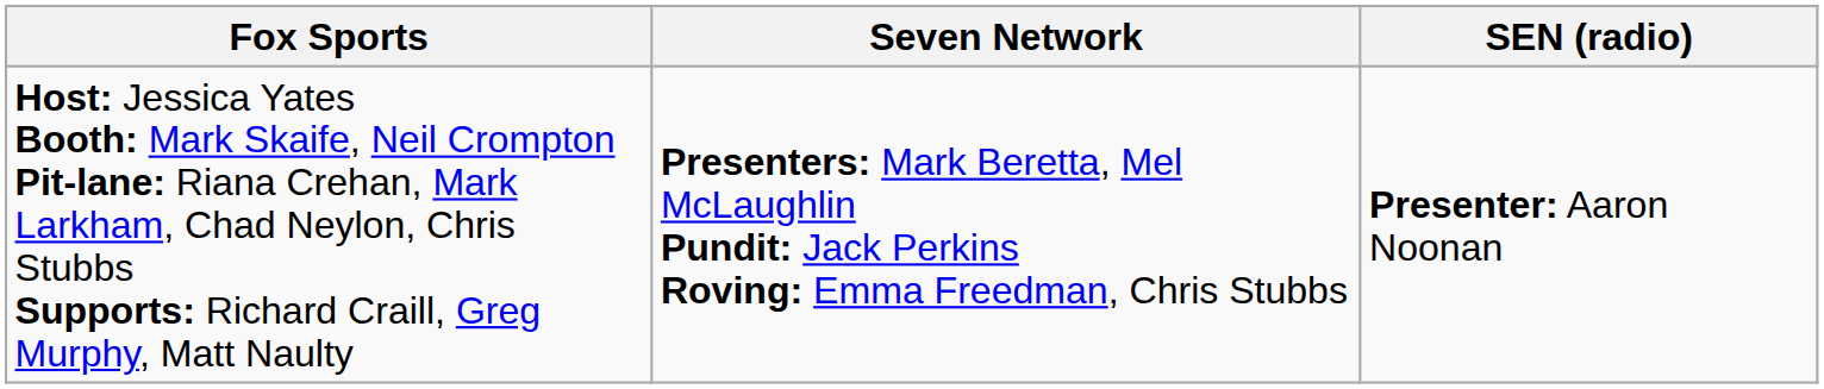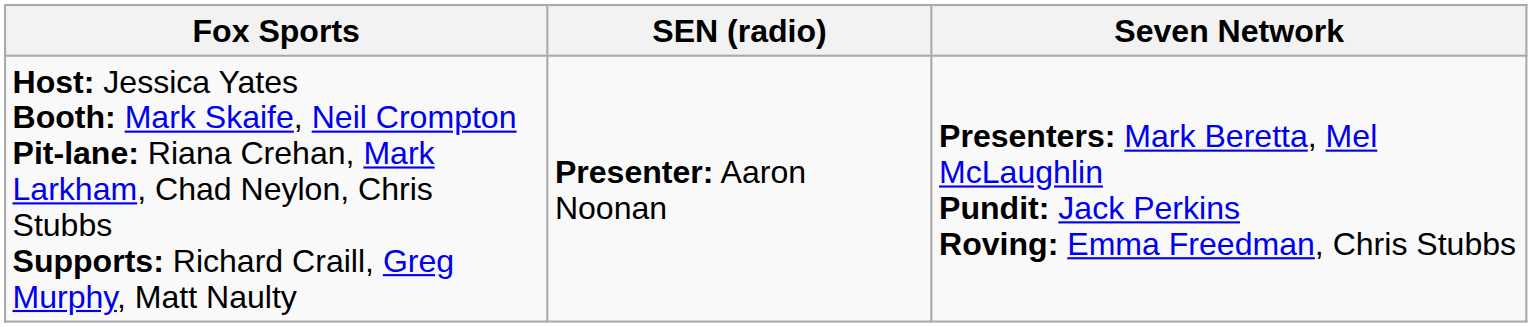columns swapped: Seven Network <-> SEN (radio)
